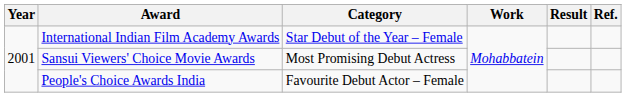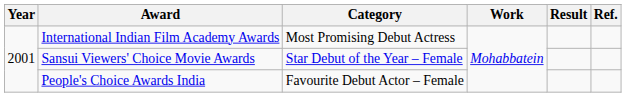International Indian Film Academy Awards | Category: Star Debut of the Year – Female -> Most Promising Debut Actress
Sansui Viewers' Choice Movie Awards | Category: Most Promising Debut Actress -> Star Debut of the Year – Female
